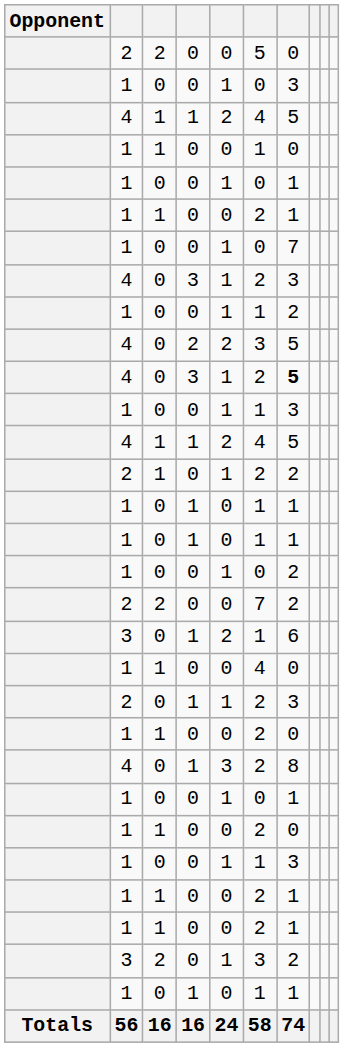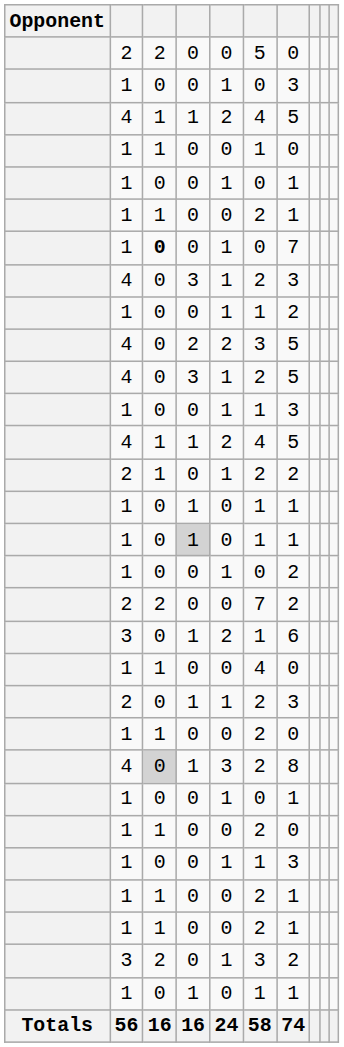row 8 | column 3: normal -> bold
row 12 | column 7: bold -> normal
row 17 | column 4: no background -> lightgrey background
row 24 | column 3: no background -> lightgrey background
